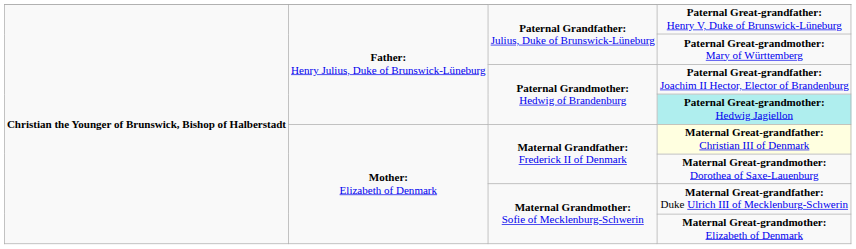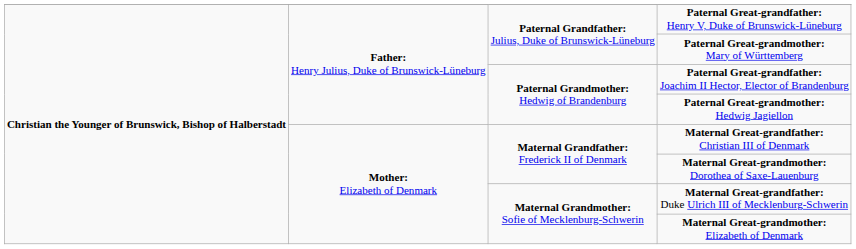Paternal Great-grandmother: Hedwig Jagiellon | column 4: paleturquoise background -> no background
Maternal Great-grandfather: Christian III of Denmark | column 4: lightyellow background -> no background
